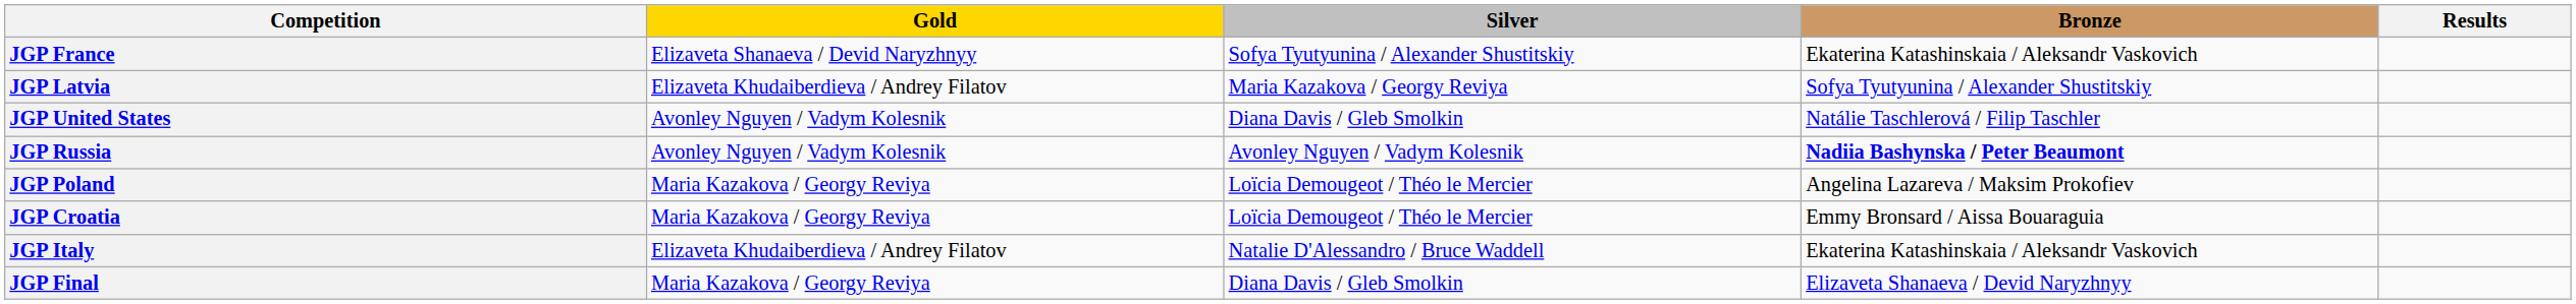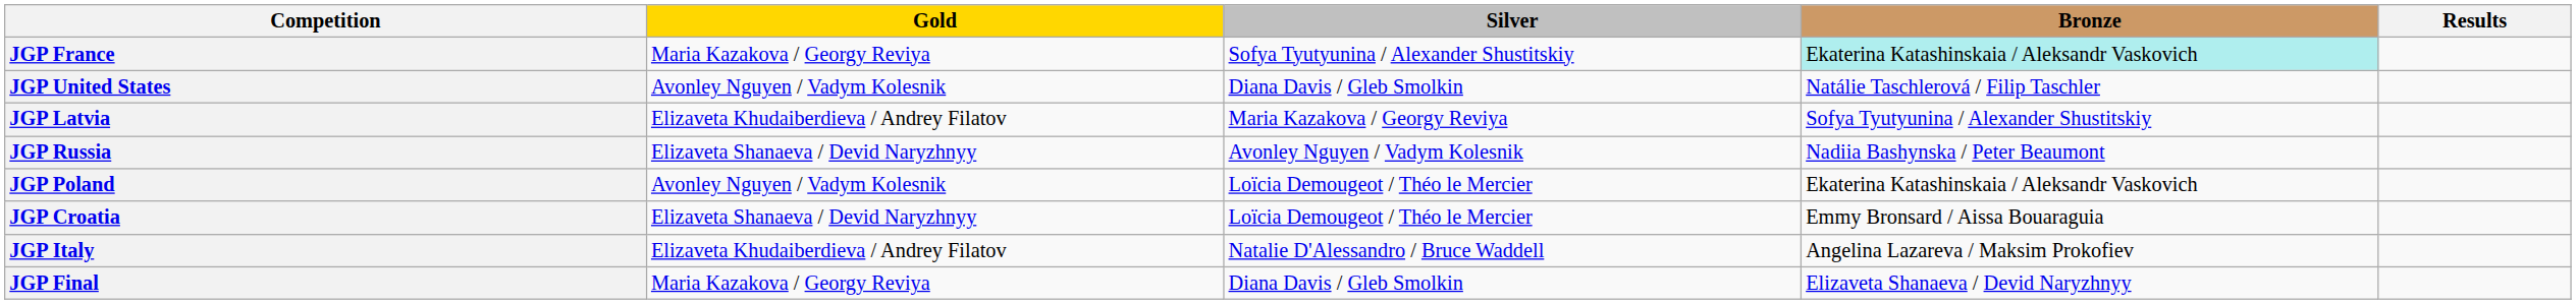JGP France | Gold: Elizaveta Shanaeva / Devid Naryzhnyy -> Maria Kazakova / Georgy Reviya
JGP France | Bronze: no background -> paleturquoise background
rows swapped: JGP United States <-> JGP Latvia
JGP Russia | Gold: Avonley Nguyen / Vadym Kolesnik -> Elizaveta Shanaeva / Devid Naryzhnyy
JGP Russia | Bronze: bold -> normal
JGP Poland | Gold: Maria Kazakova / Georgy Reviya -> Avonley Nguyen / Vadym Kolesnik
JGP Poland | Bronze: Angelina Lazareva / Maksim Prokofiev -> Ekaterina Katashinskaia / Aleksandr Vaskovich
JGP Croatia | Gold: Maria Kazakova / Georgy Reviya -> Elizaveta Shanaeva / Devid Naryzhnyy
JGP Italy | Bronze: Ekaterina Katashinskaia / Aleksandr Vaskovich -> Angelina Lazareva / Maksim Prokofiev
